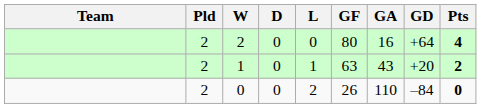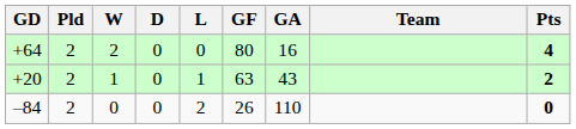columns swapped: Team <-> GD
